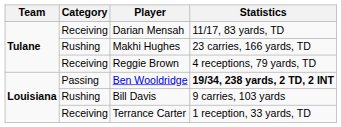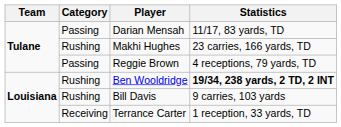Darian Mensah | Category: Receiving -> Passing
Reggie Brown | Category: Receiving -> Passing
Ben Wooldridge | Category: Passing -> Rushing
